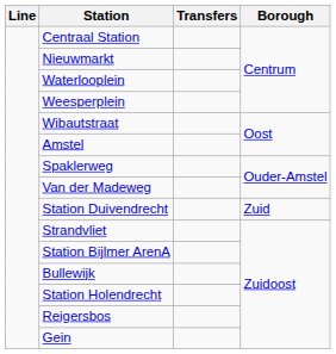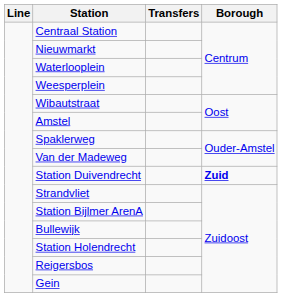Station Duivendrecht | Borough: normal -> bold
